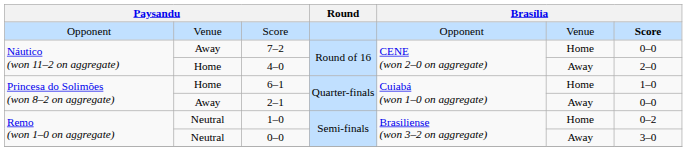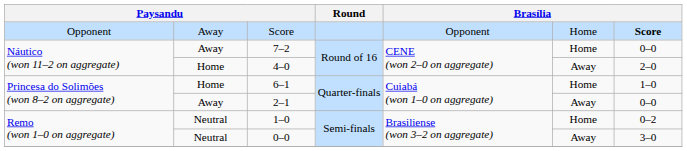row 2 | column 2: Venue -> Away
row 2 | column 6: Venue -> Home
